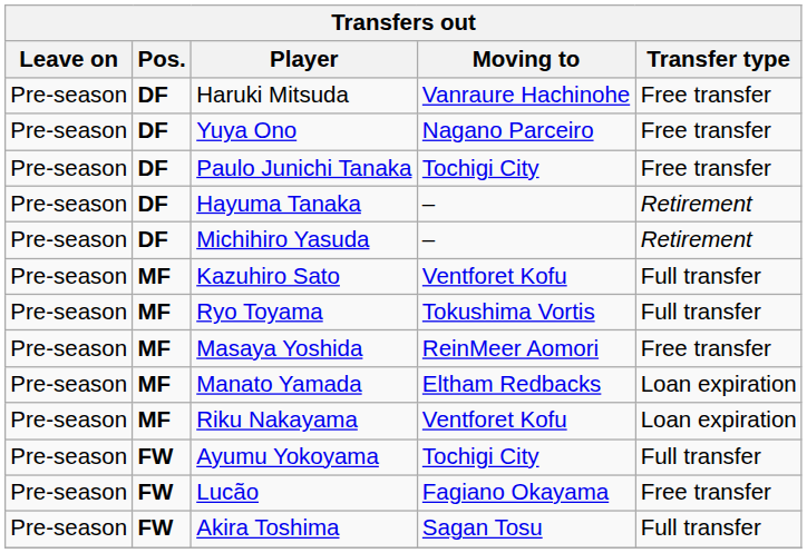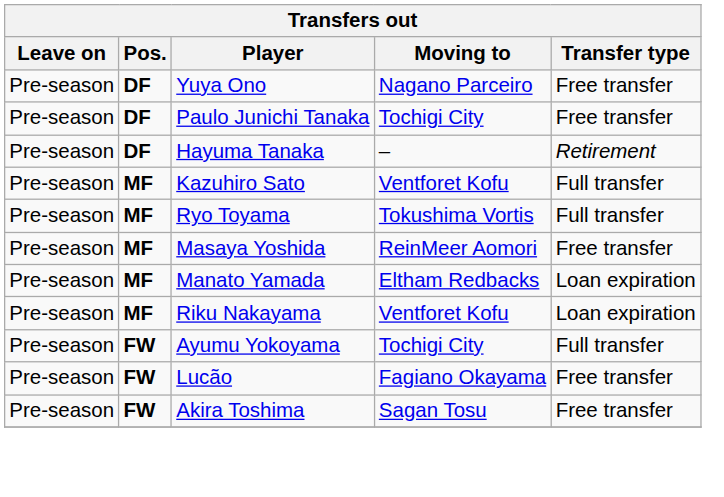- row: Pre-season | DF | Haruki Mitsuda | Vanraure Hachinohe | Free transfer
- row: Pre-season | DF | Michihiro Yasuda | – | Retirement
Akira Toshima | Transfer type: Full transfer -> Free transfer
